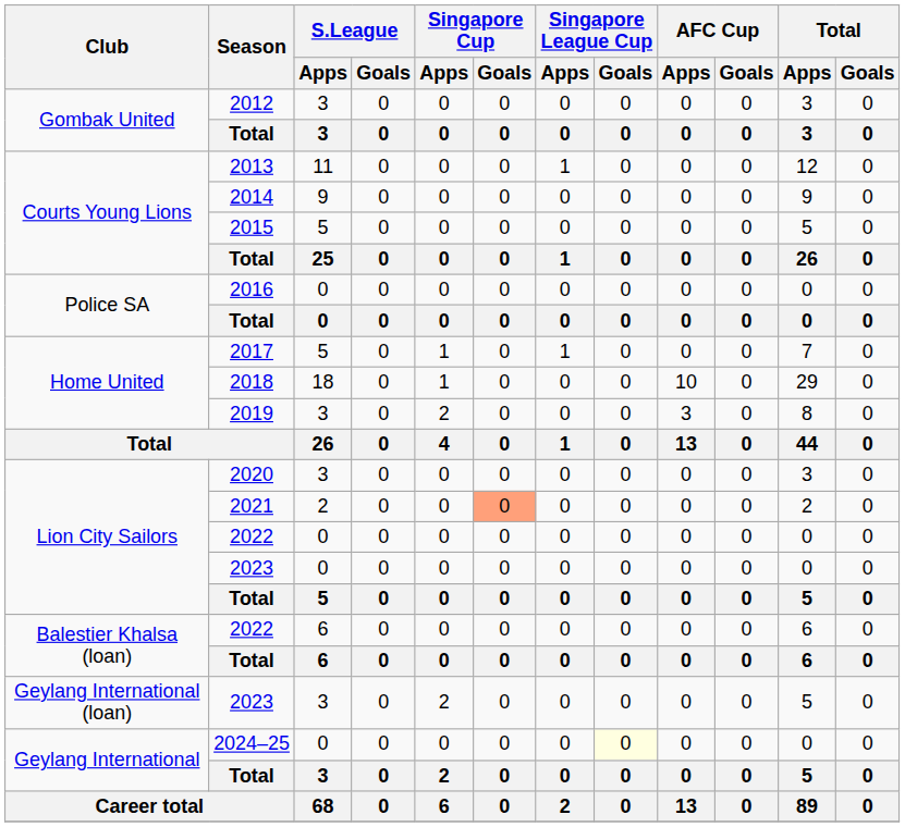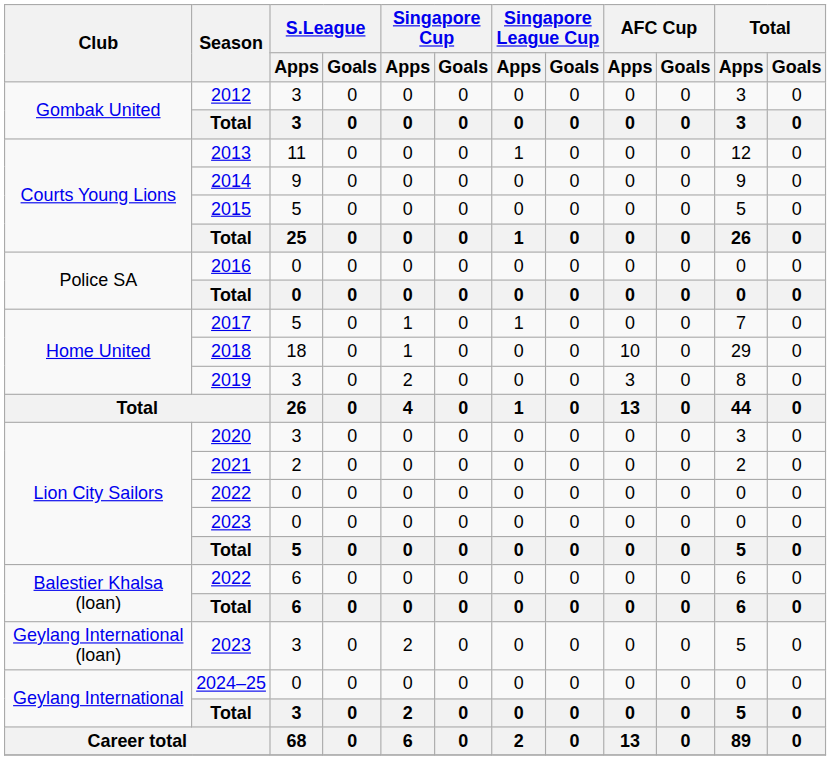2021 | Singapore Cup / Goals: lightsalmon background -> no background
2024–25 | Singapore League Cup / Goals: lightyellow background -> no background
